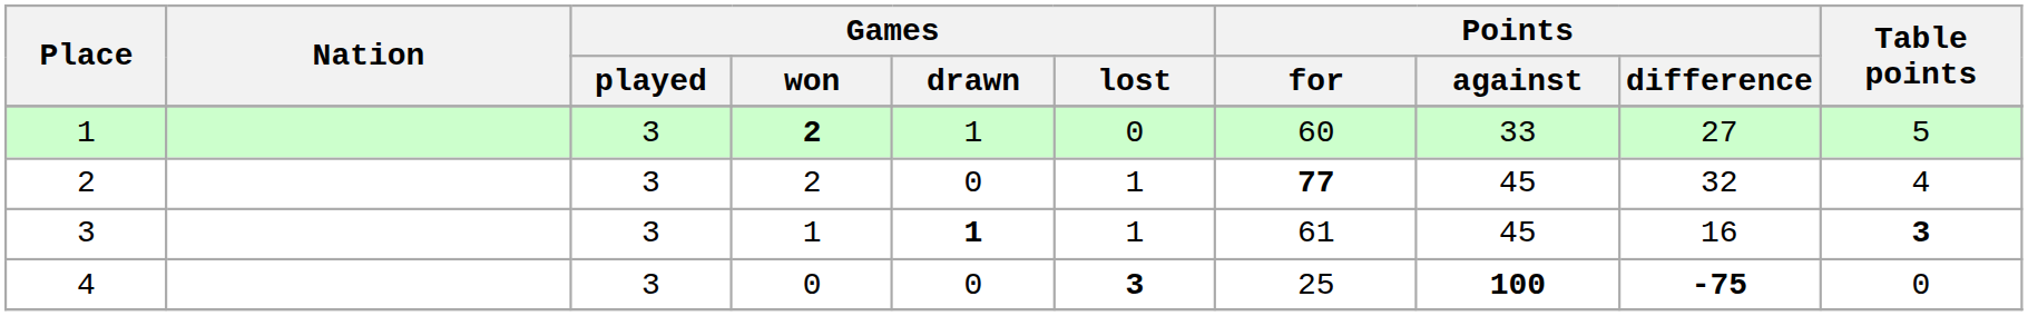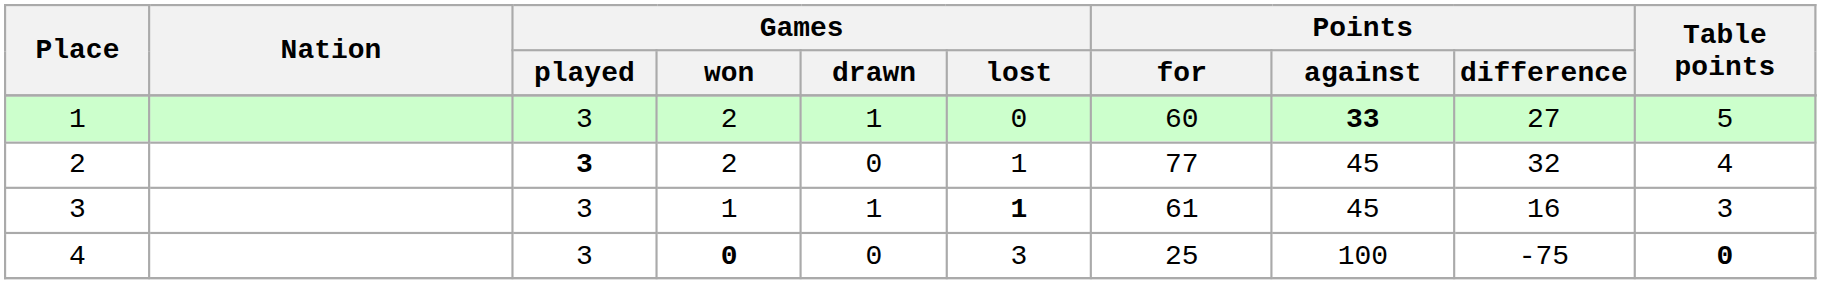row 3 | Games / won: bold -> normal
row 3 | Points / against: normal -> bold
row 4 | Games / played: normal -> bold
row 4 | Points / for: bold -> normal
row 5 | Games / drawn: bold -> normal
row 5 | Games / lost: normal -> bold
row 5 | Table points: bold -> normal
row 6 | Games / won: normal -> bold
row 6 | Games / lost: bold -> normal
row 6 | Points / against: bold -> normal
row 6 | Points / difference: bold -> normal
row 6 | Table points: normal -> bold
